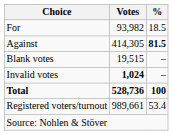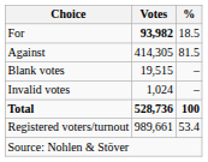For | Votes: normal -> bold
Against | %: bold -> normal
Invalid votes | Votes: bold -> normal
